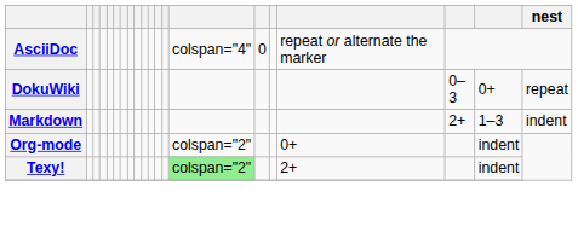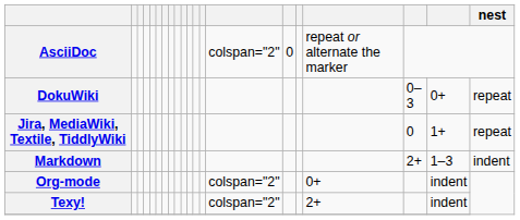AsciiDoc | column 14: colspan="4" -> colspan="2"
+ row: Jira, MediaWiki, Textile, TiddlyWiki | 0 | 1+ | repeat
Texy! | column 14: lightgreen background -> no background
